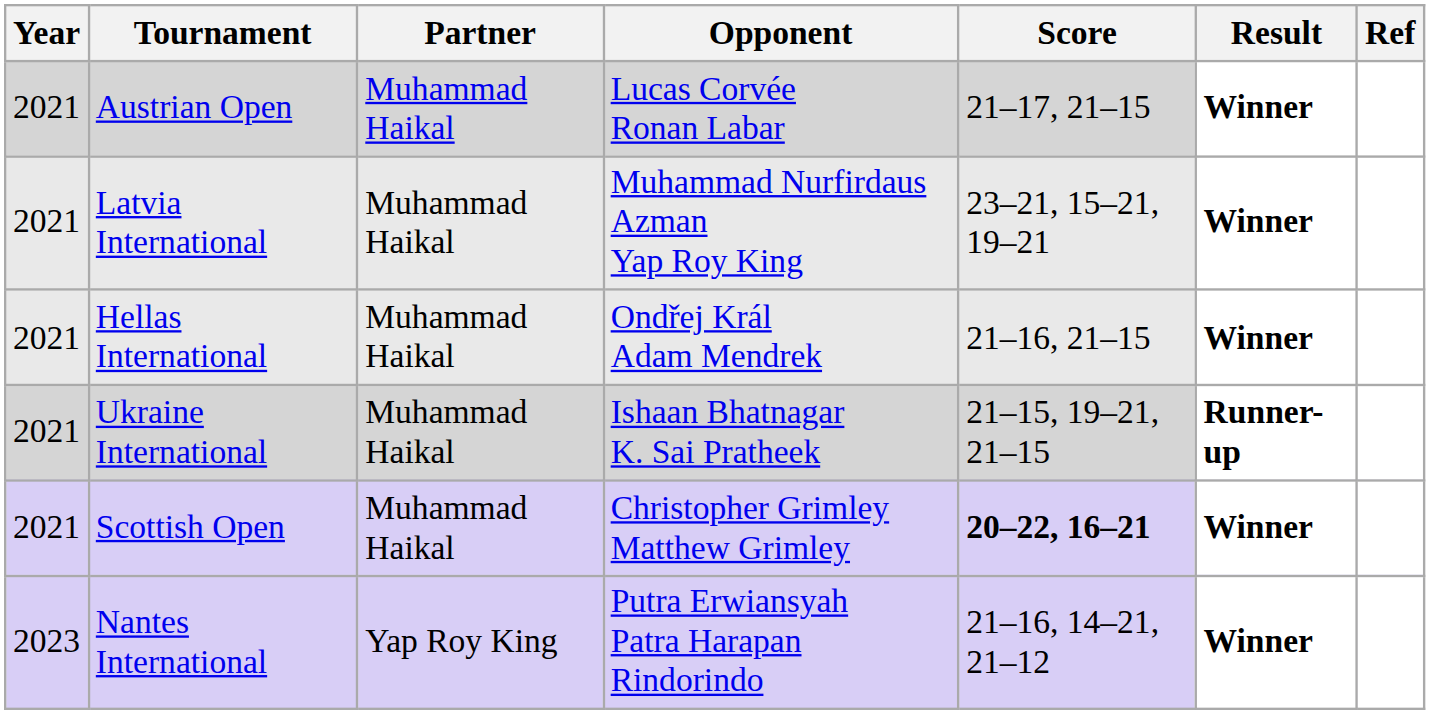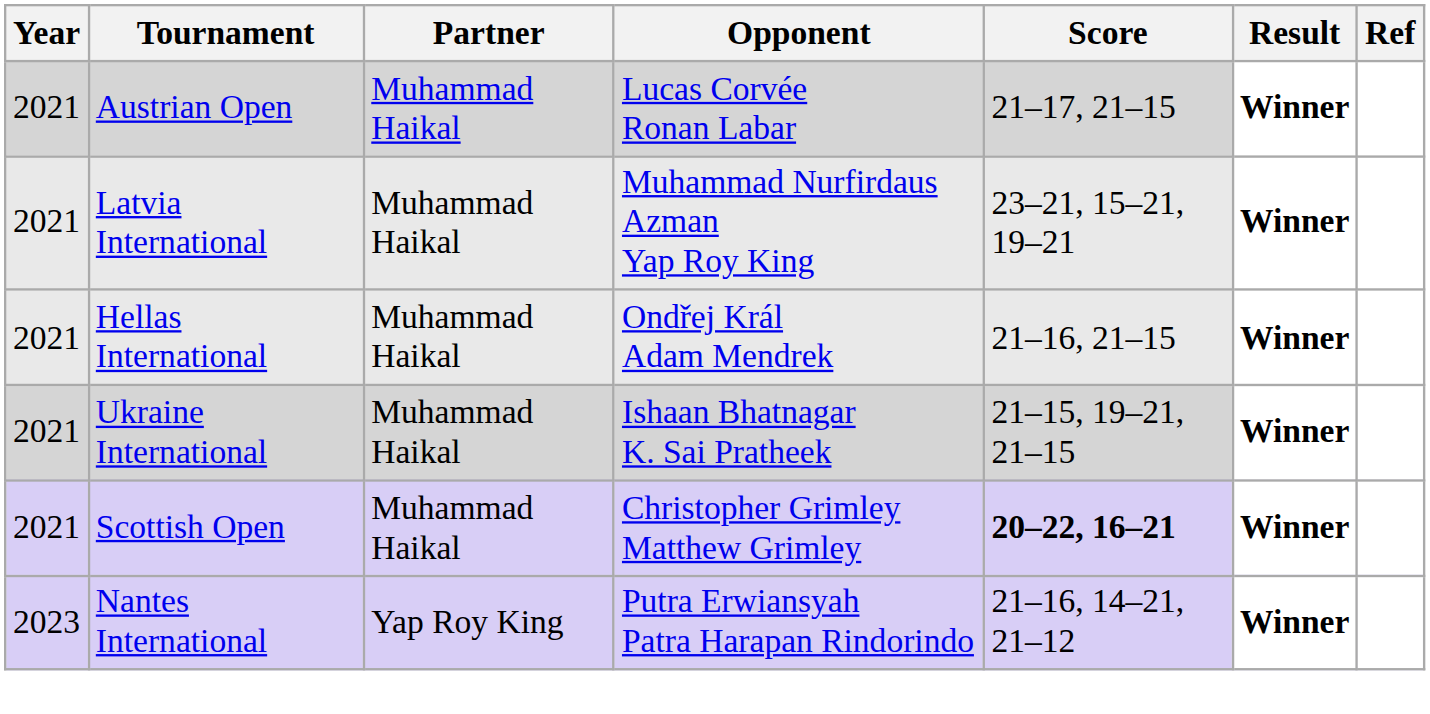Ukraine International | Result: Runner-up -> Winner
